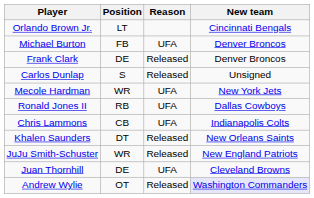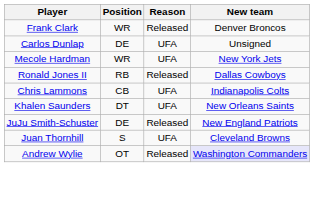- row: Orlando Brown Jr. | LT | Cincinnati Bengals
- row: Michael Burton | FB | UFA | Denver Broncos
Frank Clark | Position: DE -> WR
Carlos Dunlap | Position: S -> DE
Carlos Dunlap | Reason: Released -> UFA
Ronald Jones II | Reason: UFA -> Released
Khalen Saunders | Reason: Released -> UFA
JuJu Smith-Schuster | Position: WR -> DE
Juan Thornhill | Position: DE -> S
